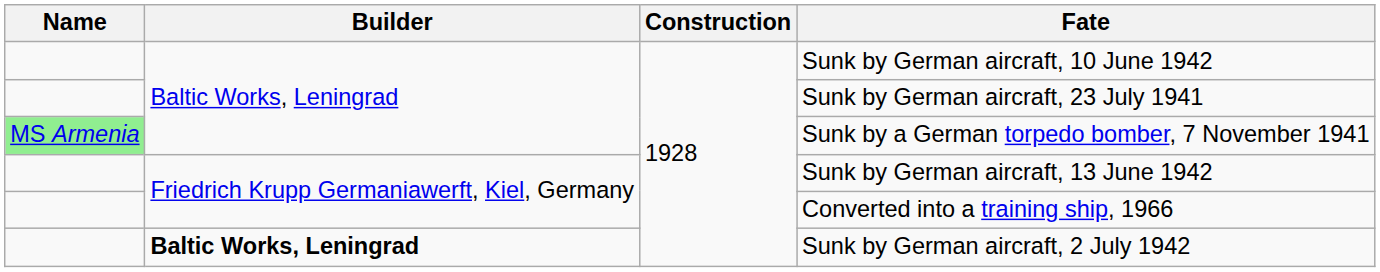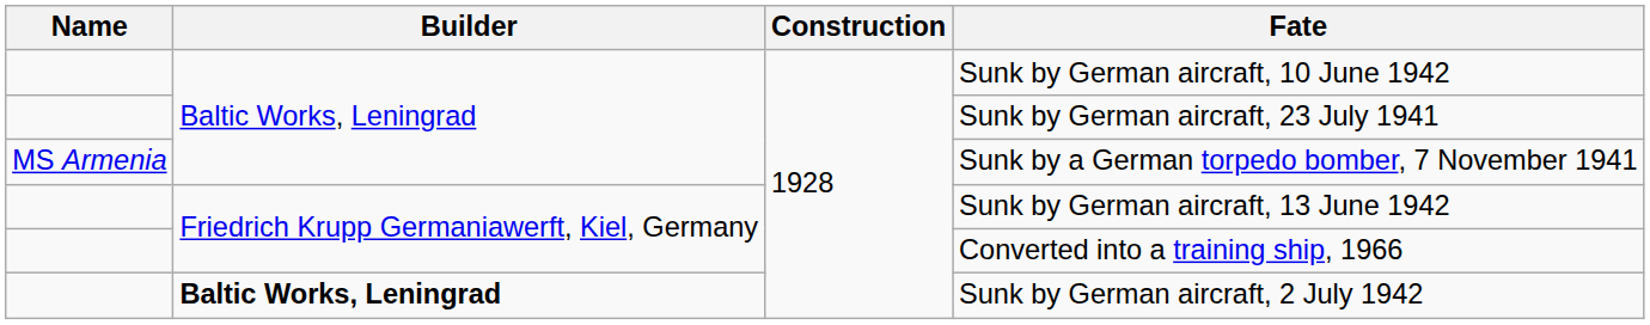Sunk by a German torpedo bomber, 7 November 1941 | Name: lightgreen background -> no background
